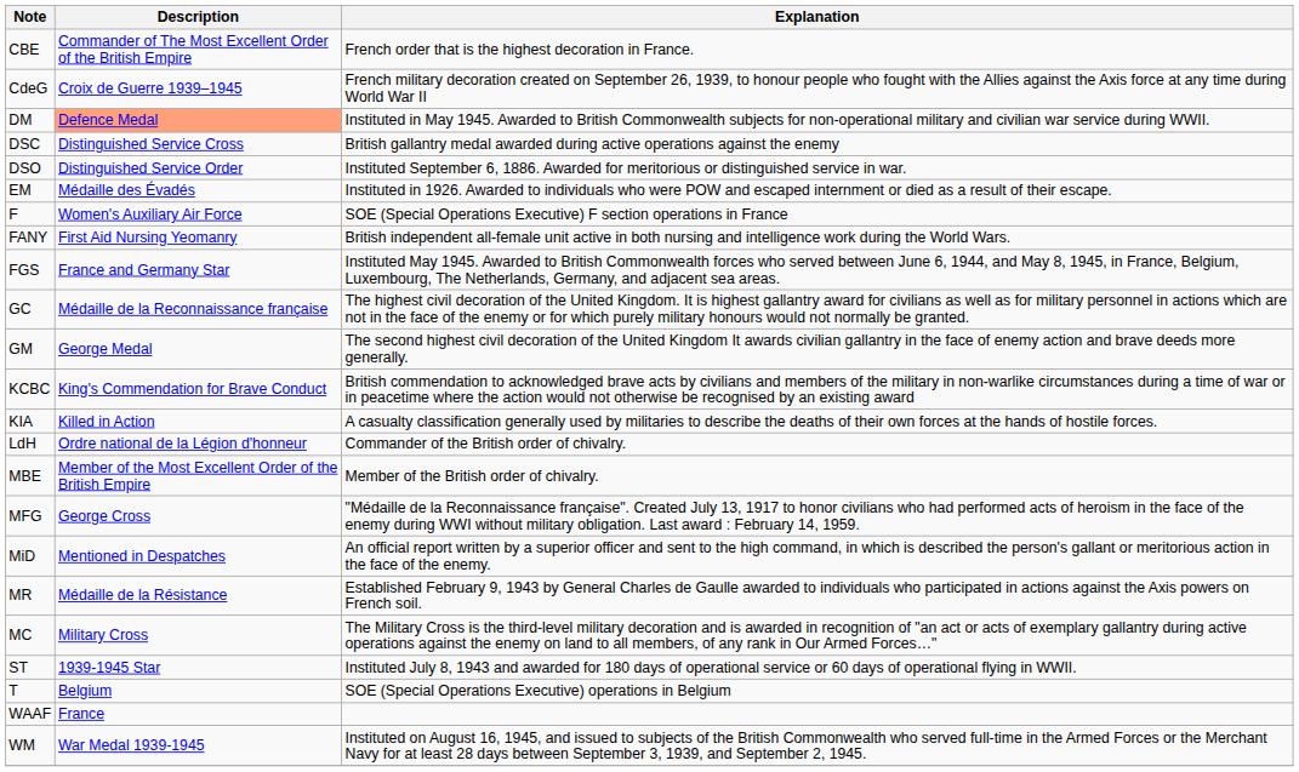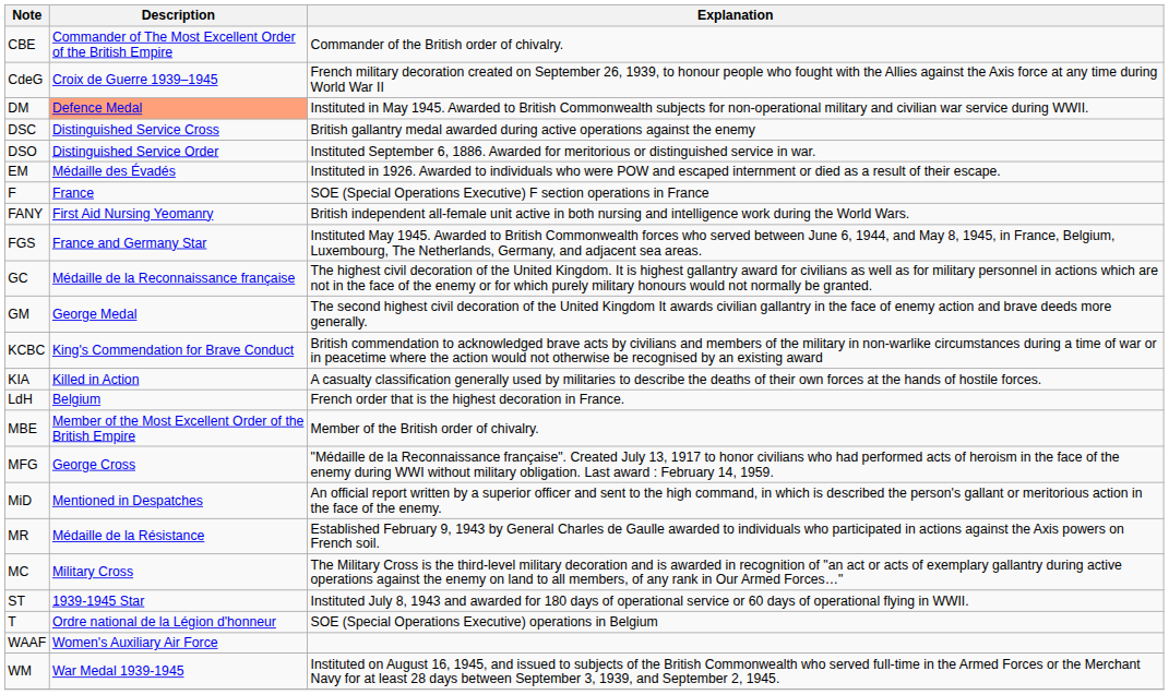CBE | Explanation: French order that is the highest decoration in France. -> Commander of the British order of chivalry.
F | Description: Women's Auxiliary Air Force -> France
LdH | Description: Ordre national de la Légion d'honneur -> Belgium
LdH | Explanation: Commander of the British order of chivalry. -> French order that is the highest decoration in France.
T | Description: Belgium -> Ordre national de la Légion d'honneur
WAAF | Description: France -> Women's Auxiliary Air Force
